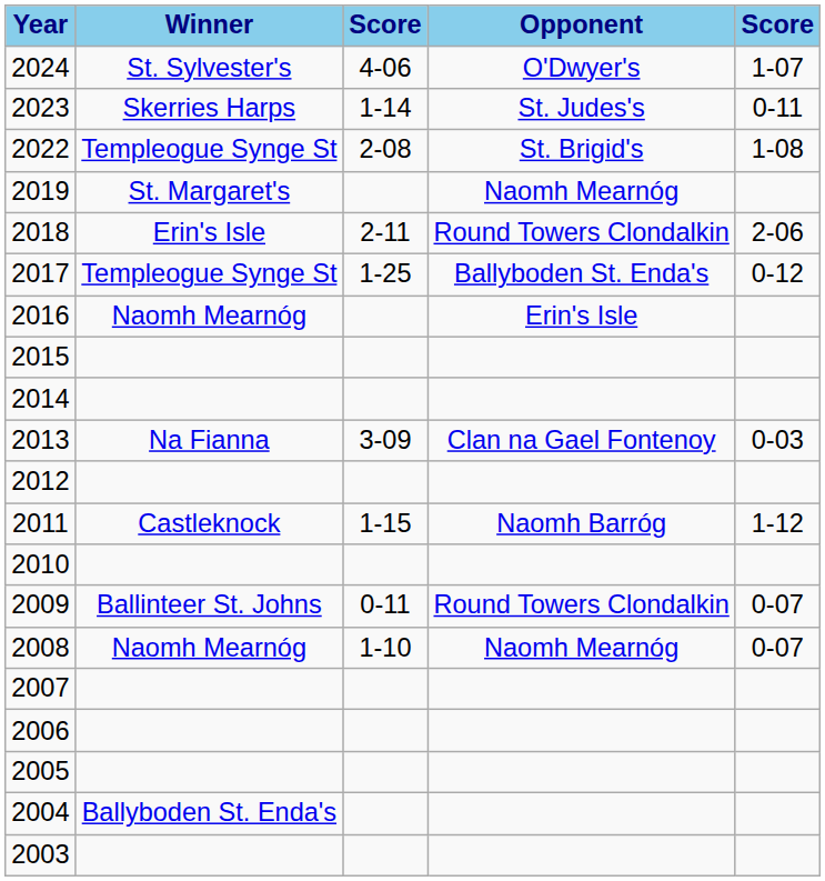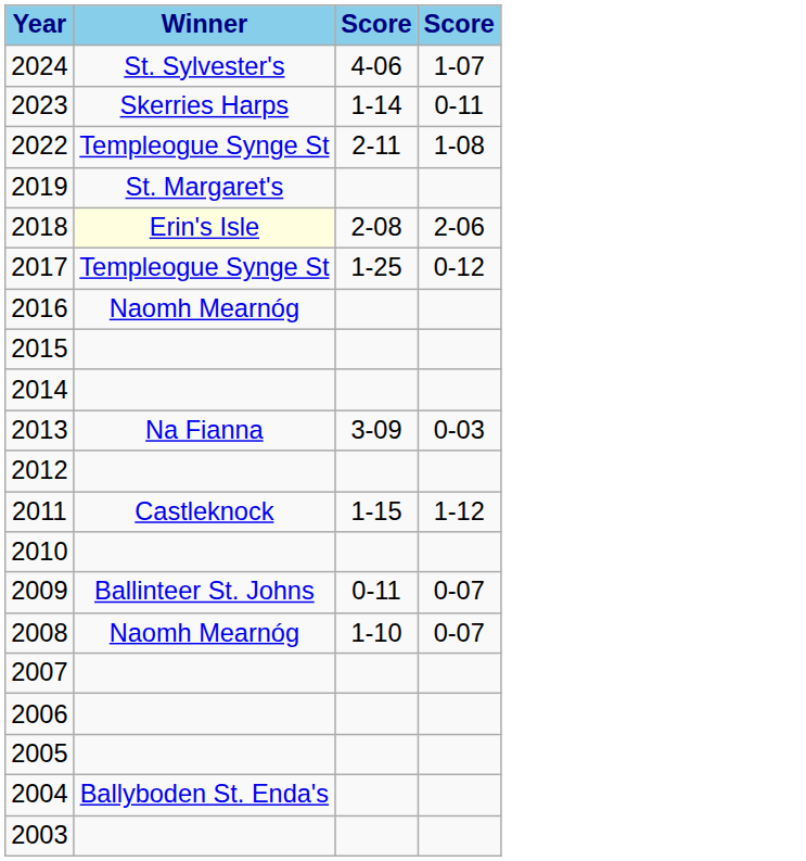- column: Opponent | O'Dwyer's | St. Judes's | St. Brigid's | Naomh Mearnóg | Round Towers Clondalkin | Ballyboden St. Enda's | Erin's Isle | Clan na Gael Fontenoy | Naomh Barróg | Round Towers Clondalkin | Naomh Mearnóg
2022 | column 3: 2-08 -> 2-11
2018 | Winner: no background -> lightyellow background
2018 | column 3: 2-11 -> 2-08
